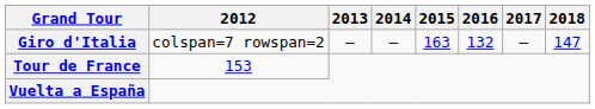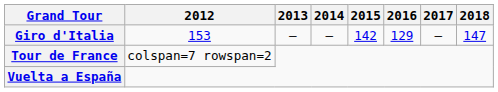Giro d'Italia | 2012: colspan=7 rowspan=2 -> 153
Giro d'Italia | 2015: 163 -> 142
Giro d'Italia | 2016: 132 -> 129
Tour de France | 2012: 153 -> colspan=7 rowspan=2
